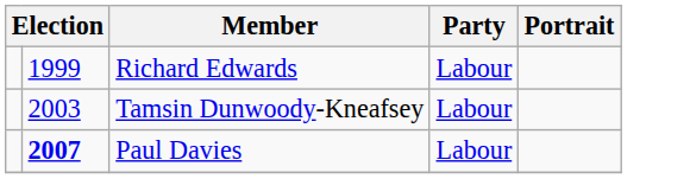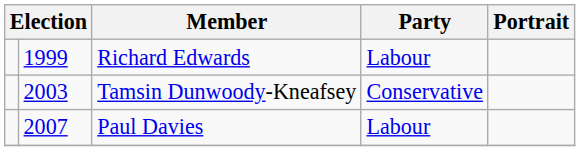Tamsin Dunwoody-Kneafsey | Party: Labour -> Conservative
Paul Davies | column 2: bold -> normal
